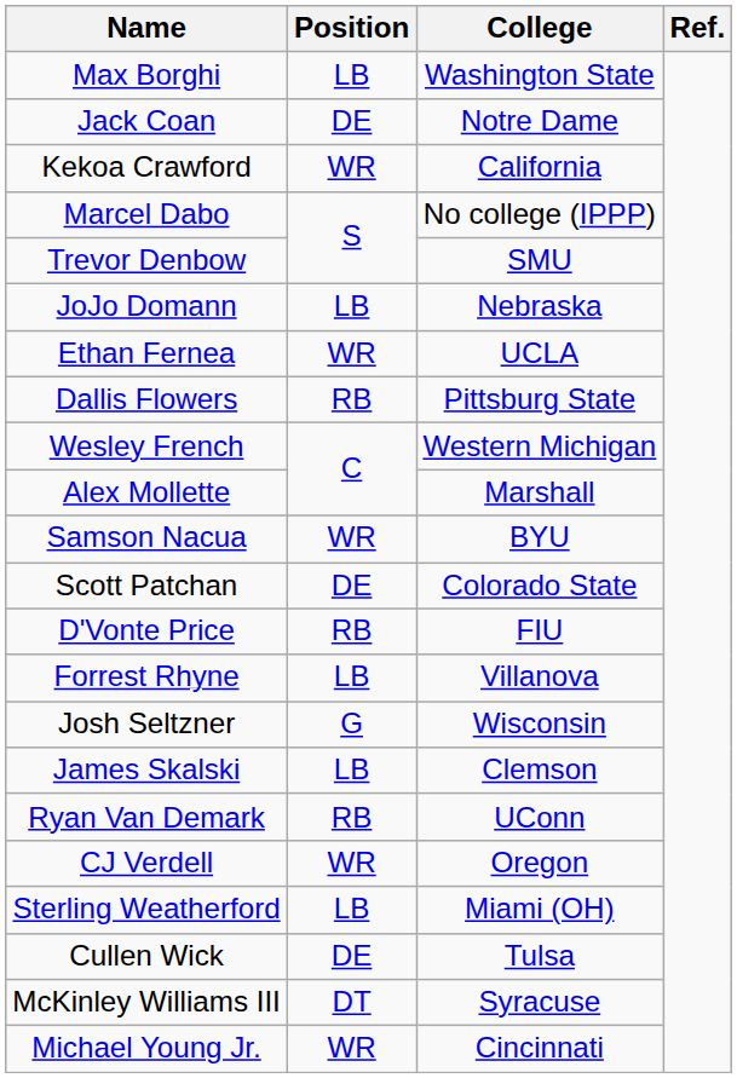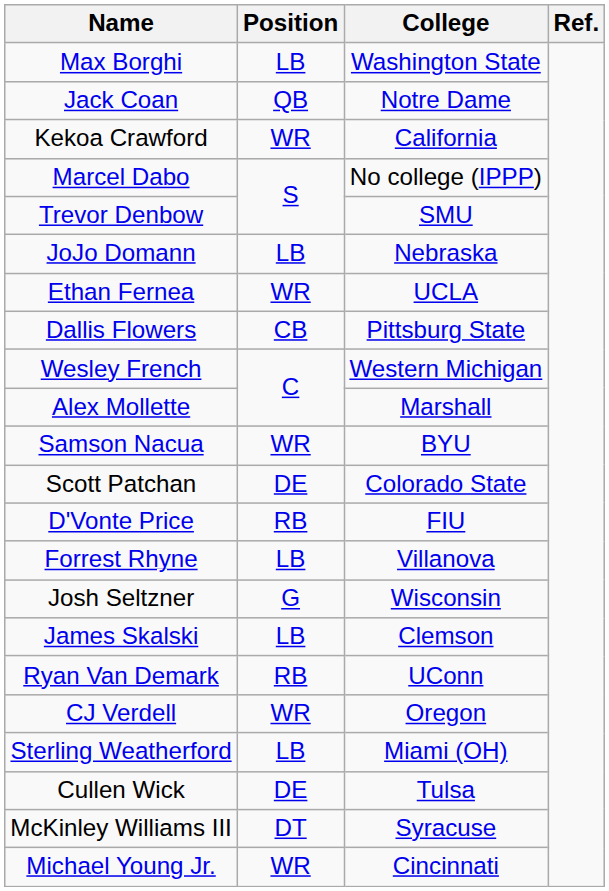Jack Coan | Position: DE -> QB
Dallis Flowers | Position: RB -> CB
